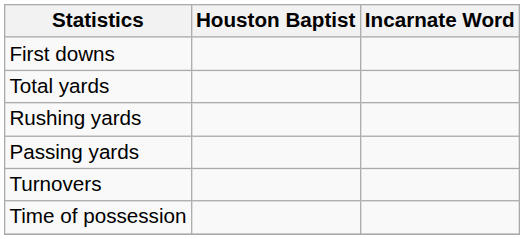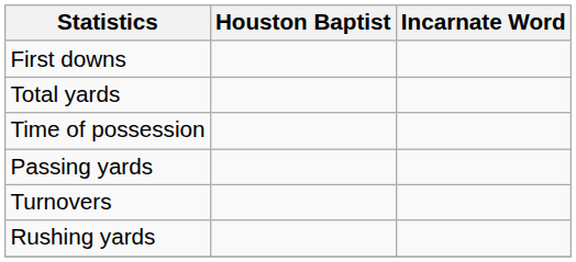rows swapped: Rushing yards <-> Time of possession
